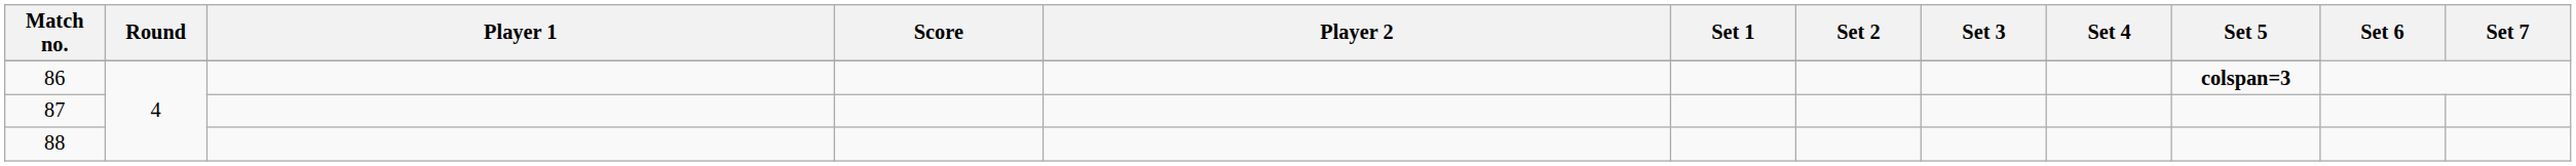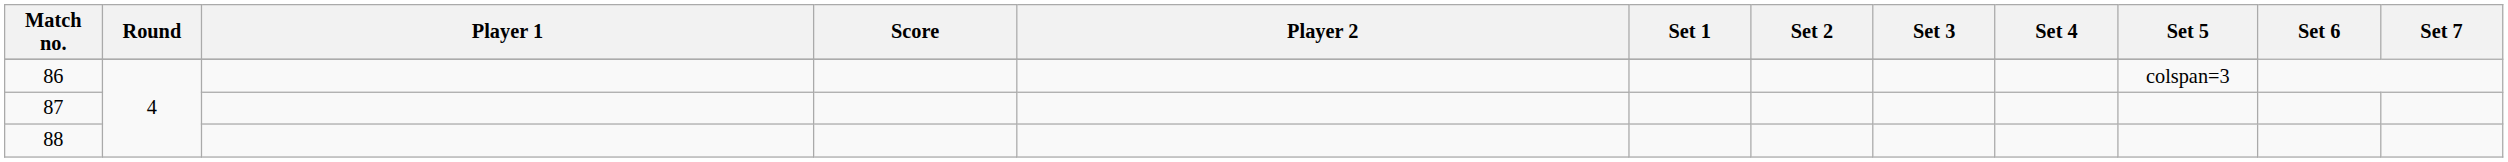86 | Set 5: bold -> normal
